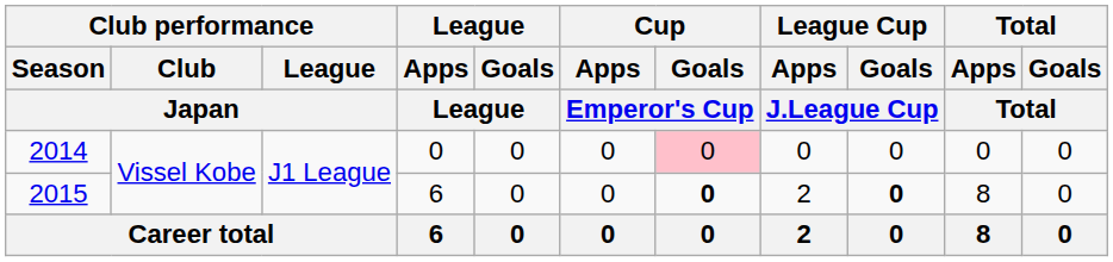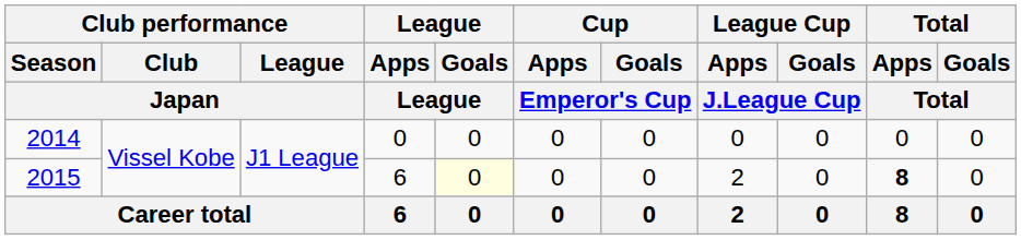2014 | Cup / Goals / Emperor's Cup: pink background -> no background
2015 | League / Goals / League: no background -> lightyellow background
2015 | Cup / Goals / Emperor's Cup: bold -> normal
2015 | League Cup / Goals / J.League Cup: bold -> normal
2015 | Total / Apps / Total: normal -> bold
